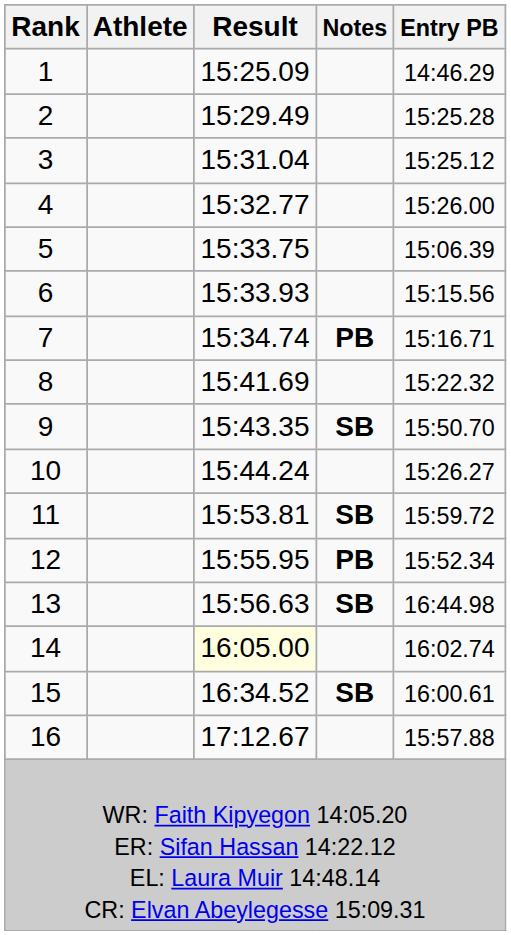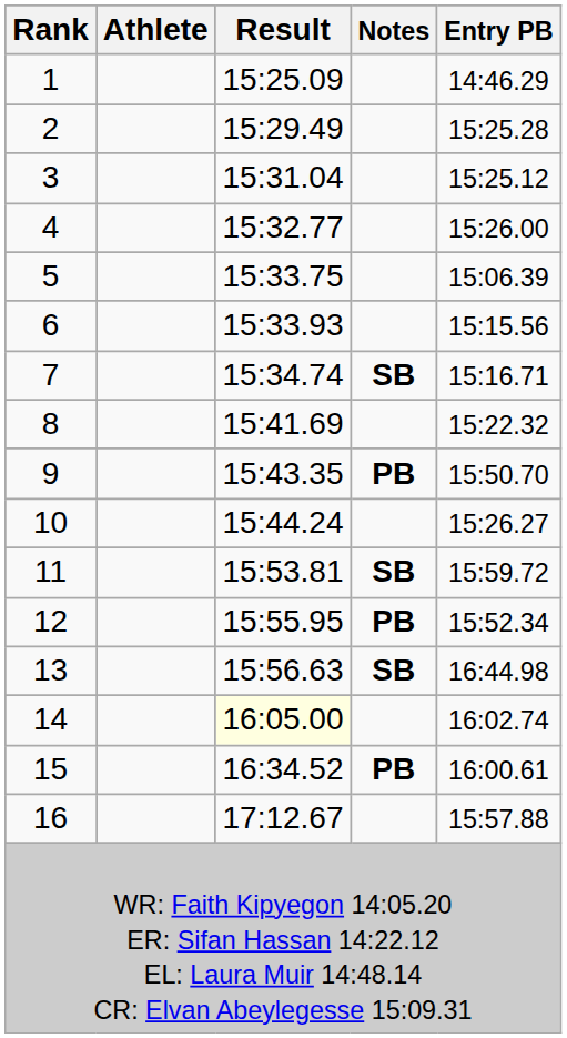7 | Notes: PB -> SB
9 | Notes: SB -> PB
15 | Notes: SB -> PB
